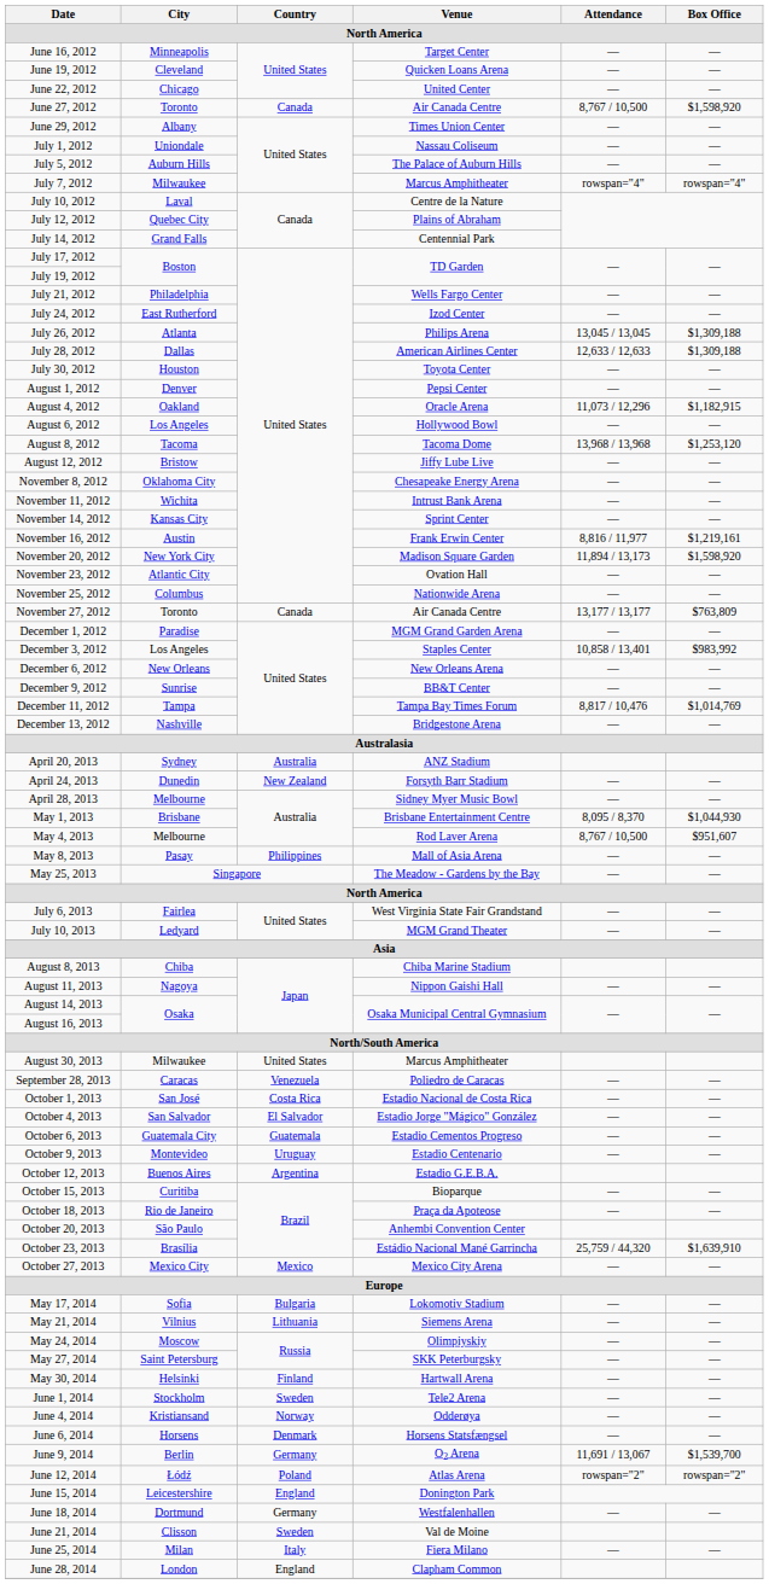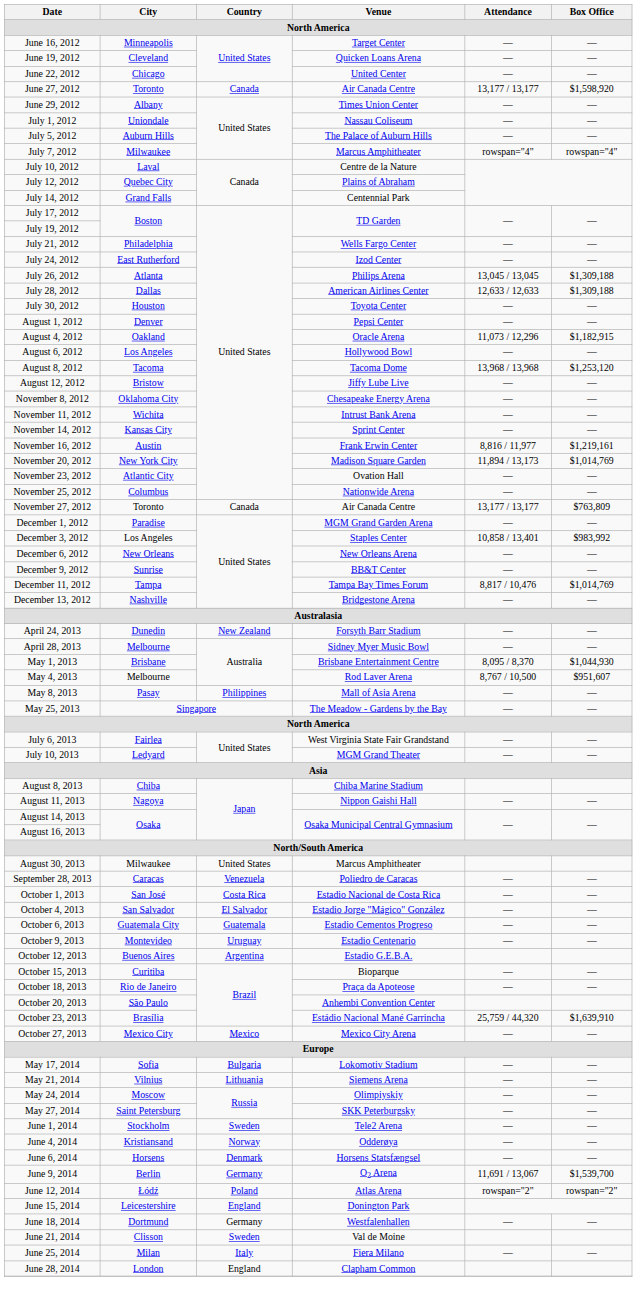June 27, 2012 | Attendance: 8,767 / 10,500 -> 13,177 / 13,177
November 20, 2012 | Box Office: $1,598,920 -> $1,014,769
- row: April 20, 2013 | Sydney | Australia | ANZ Stadium
- row: May 30, 2014 | Helsinki | Finland | Hartwall Arena | — | —
